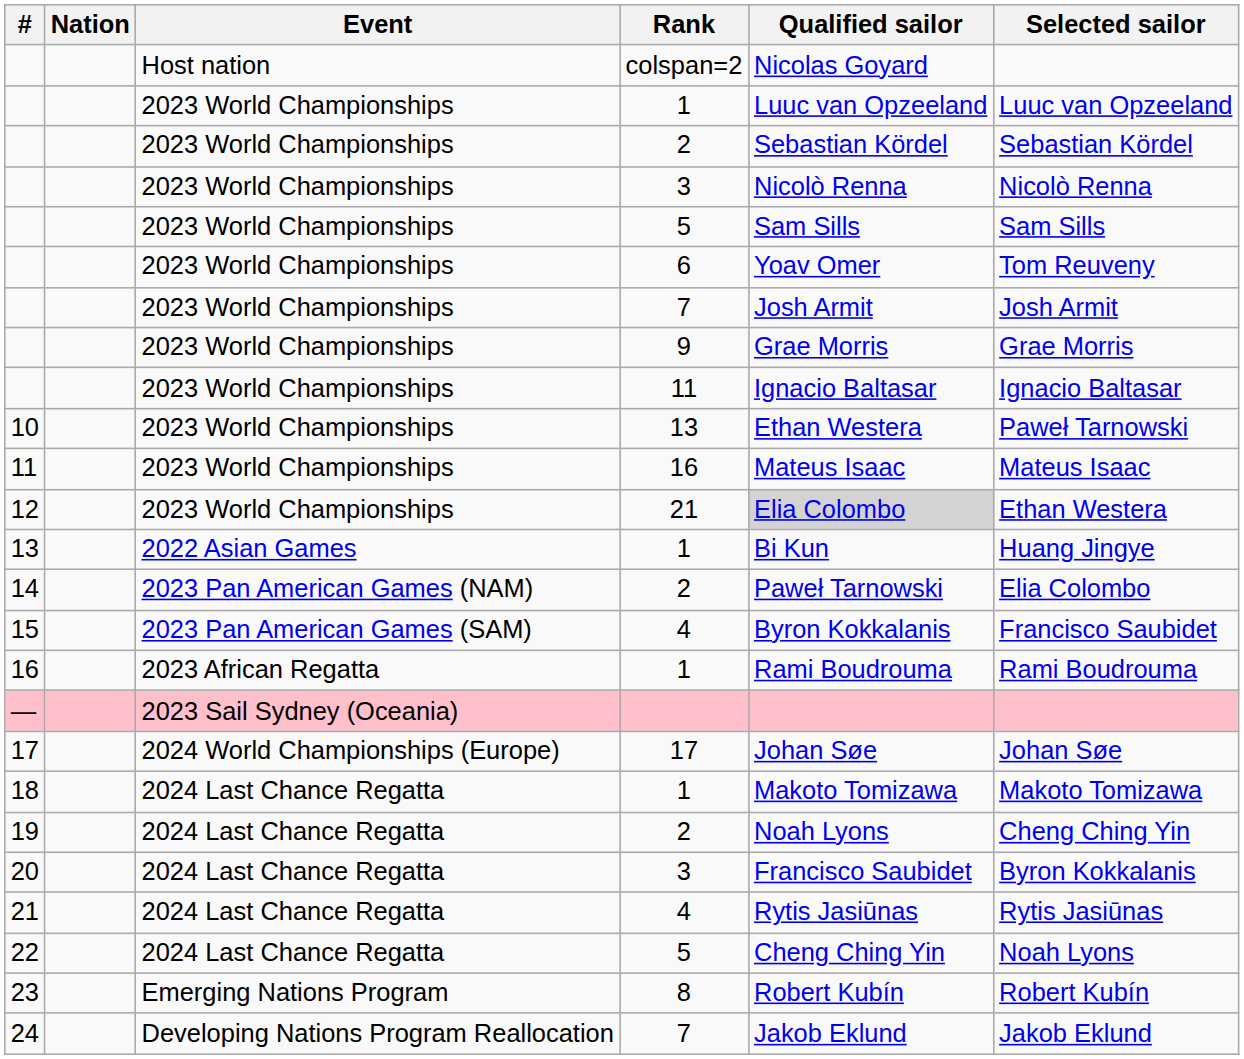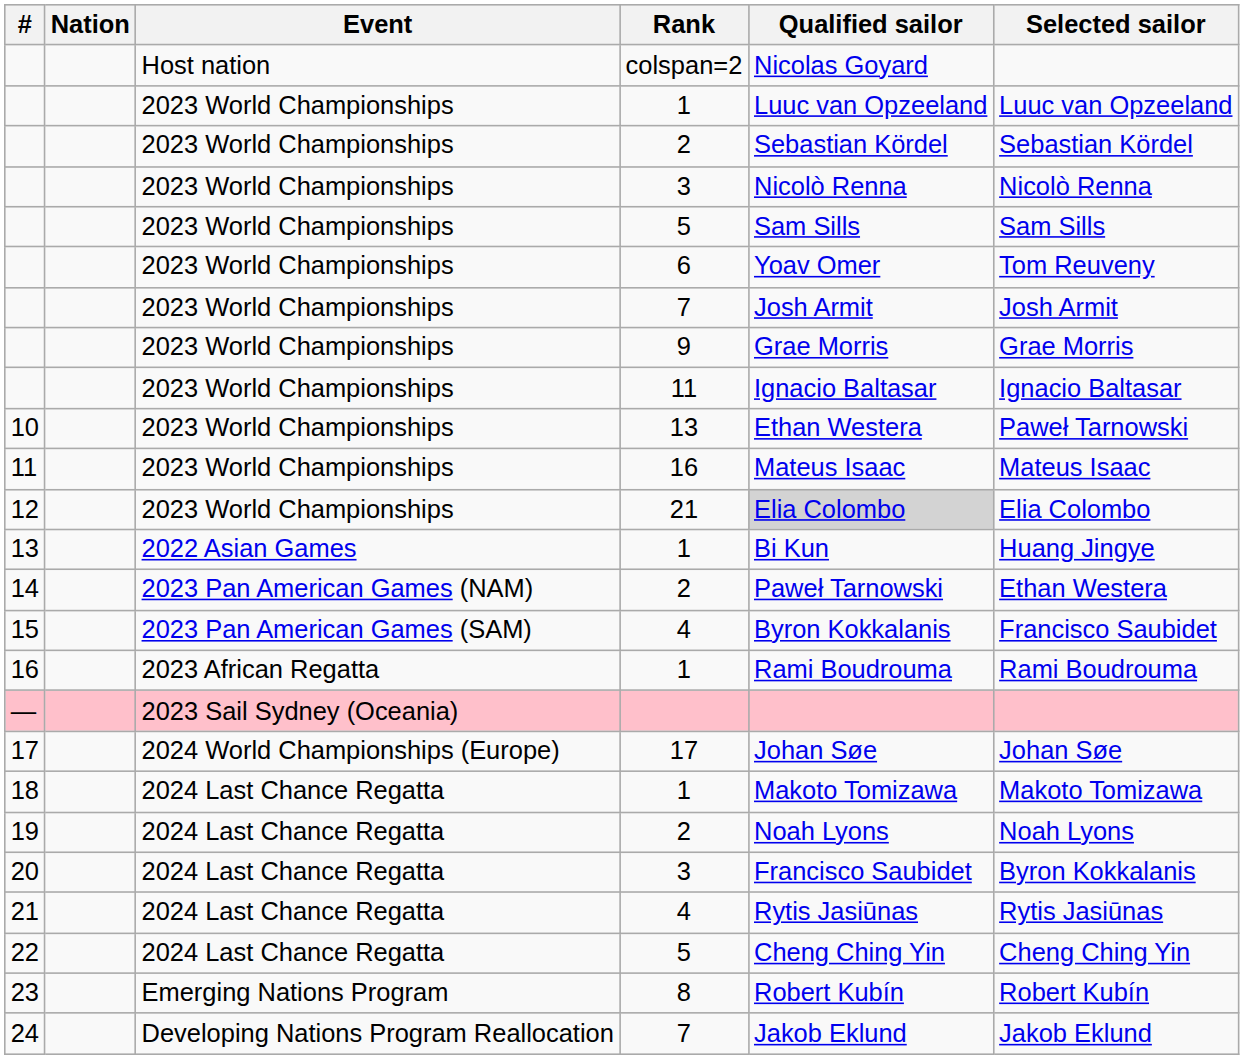12 | Selected sailor: Ethan Westera -> Elia Colombo
14 | Selected sailor: Elia Colombo -> Ethan Westera
19 | Selected sailor: Cheng Ching Yin -> Noah Lyons
22 | Selected sailor: Noah Lyons -> Cheng Ching Yin
